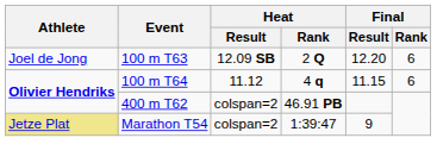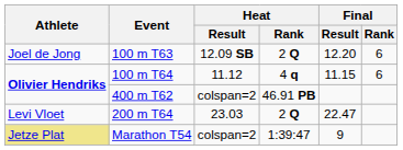+ row: Levi Vloet | 200 m T64 | 23.03 | 2 Q | 22.47
